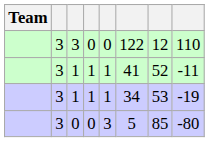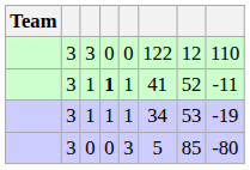row 3 | column 4: normal -> bold
